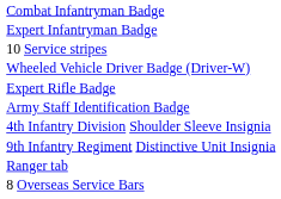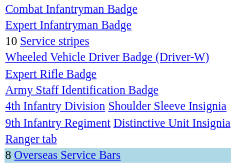row 10 | column 1: no background -> lightblue background
